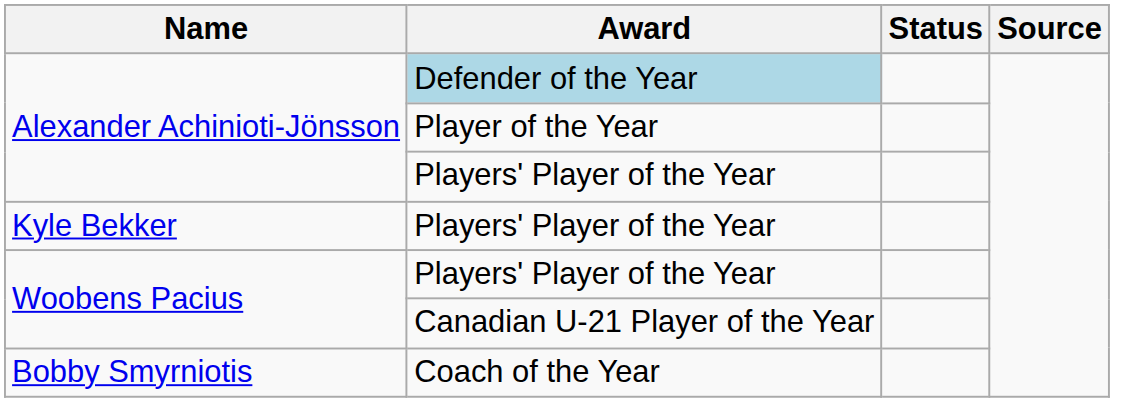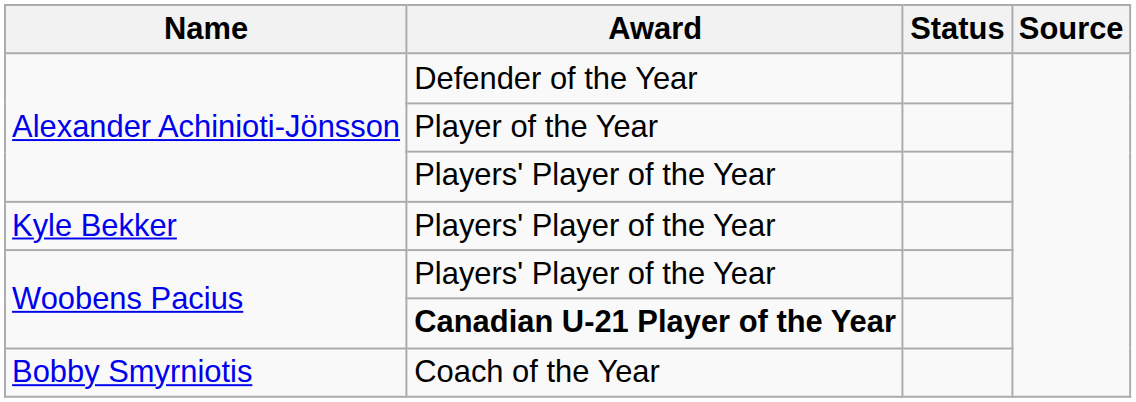Defender of the Year | Award: lightblue background -> no background
Canadian U-21 Player of the Year | Award: normal -> bold
